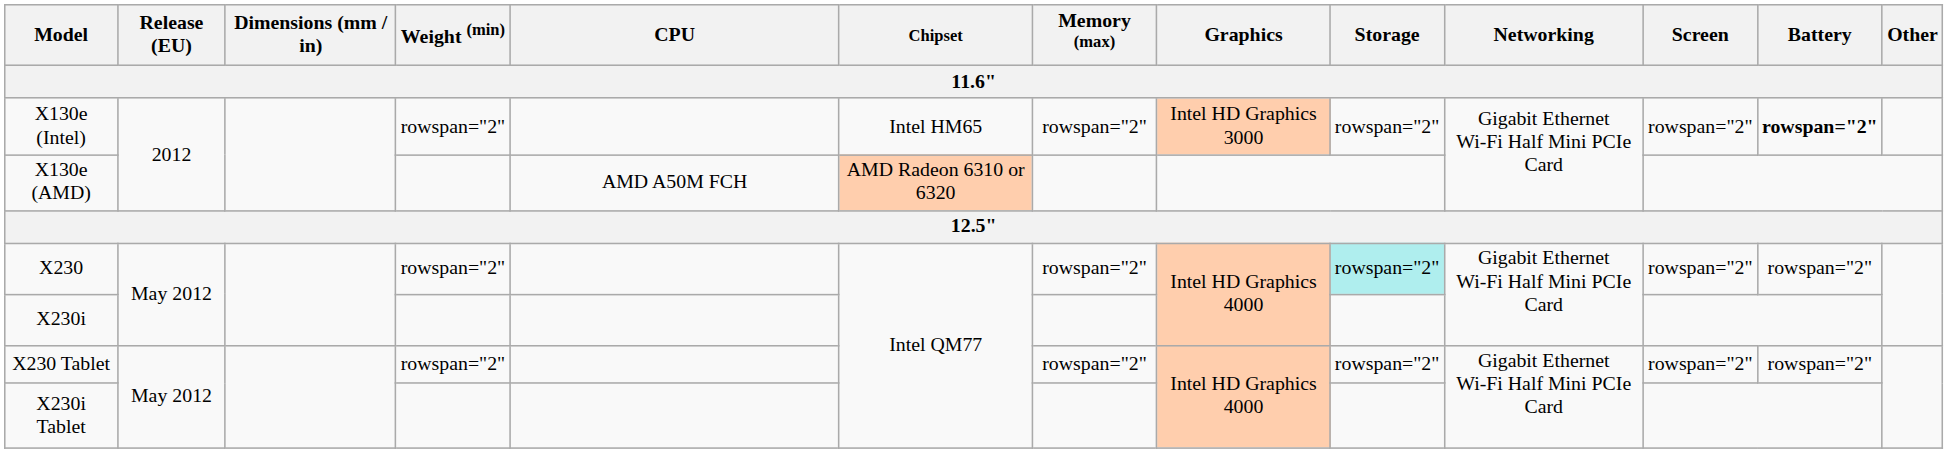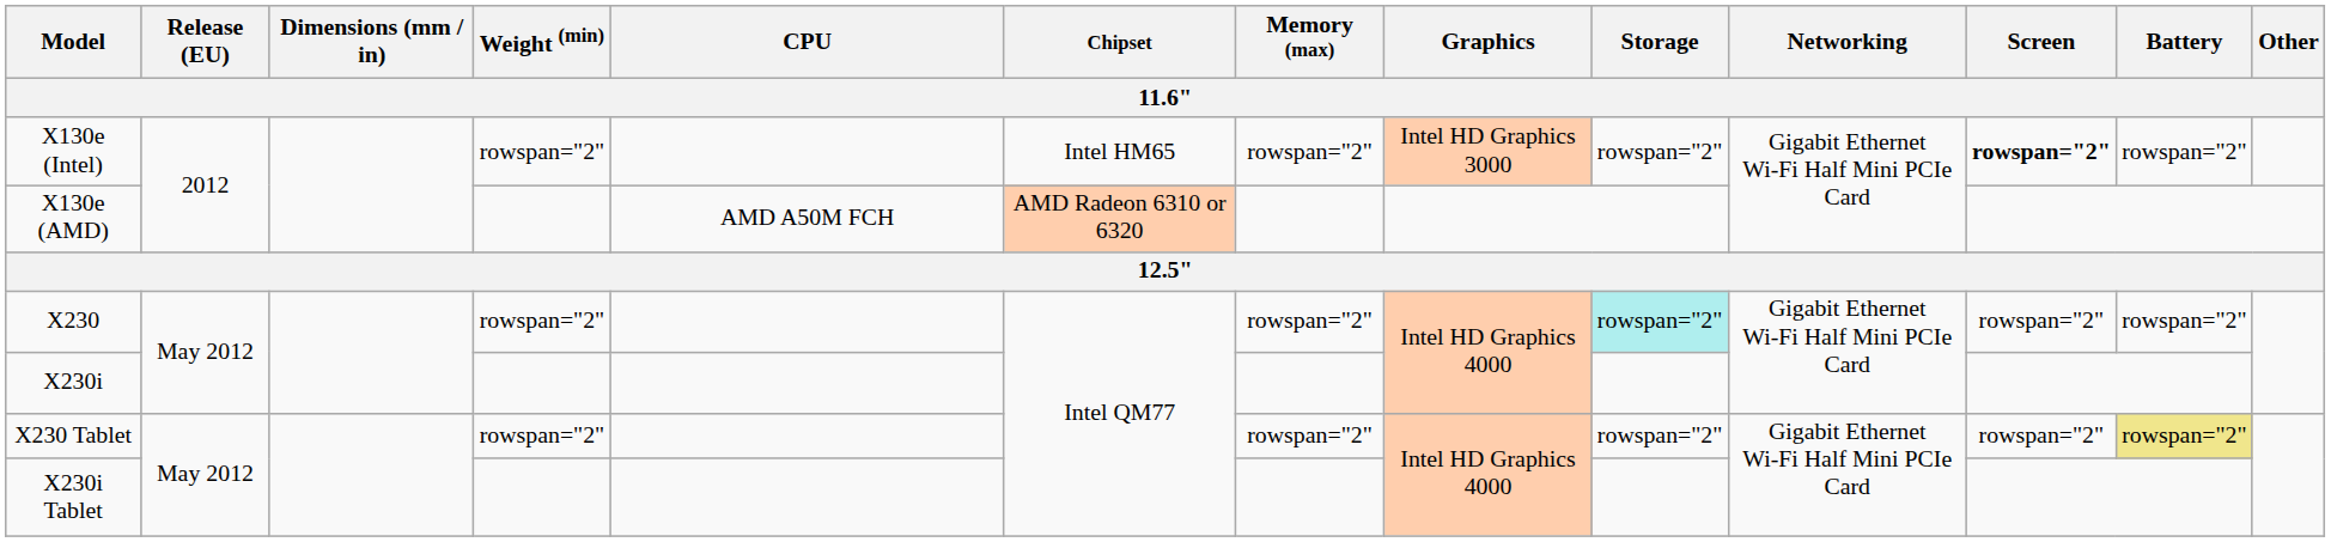X130e (Intel) | Screen: normal -> bold
X130e (Intel) | Battery: bold -> normal
X230 Tablet | Battery: no background -> khaki background
